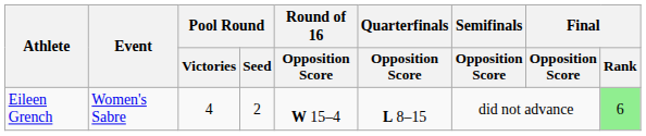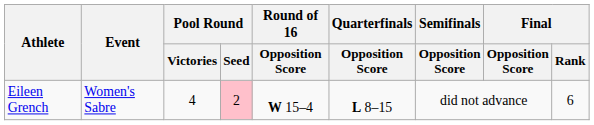Eileen Grench | Pool Round / Seed: no background -> pink background
Eileen Grench | Final / Rank: lightgreen background -> no background
